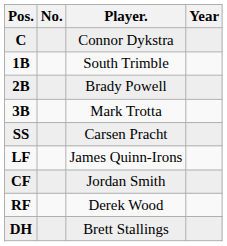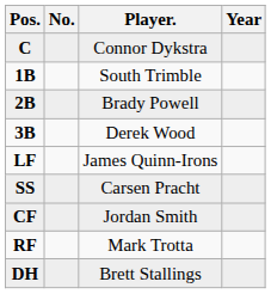3B | Player.: Mark Trotta -> Derek Wood
rows swapped: SS <-> LF
RF | Player.: Derek Wood -> Mark Trotta
